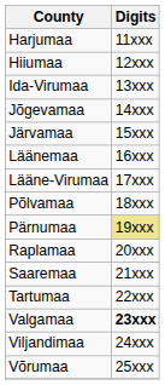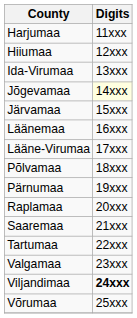Jõgevamaa | Digits: no background -> lightyellow background
Pärnumaa | Digits: khaki background -> no background
Valgamaa | Digits: bold -> normal
Viljandimaa | Digits: normal -> bold
